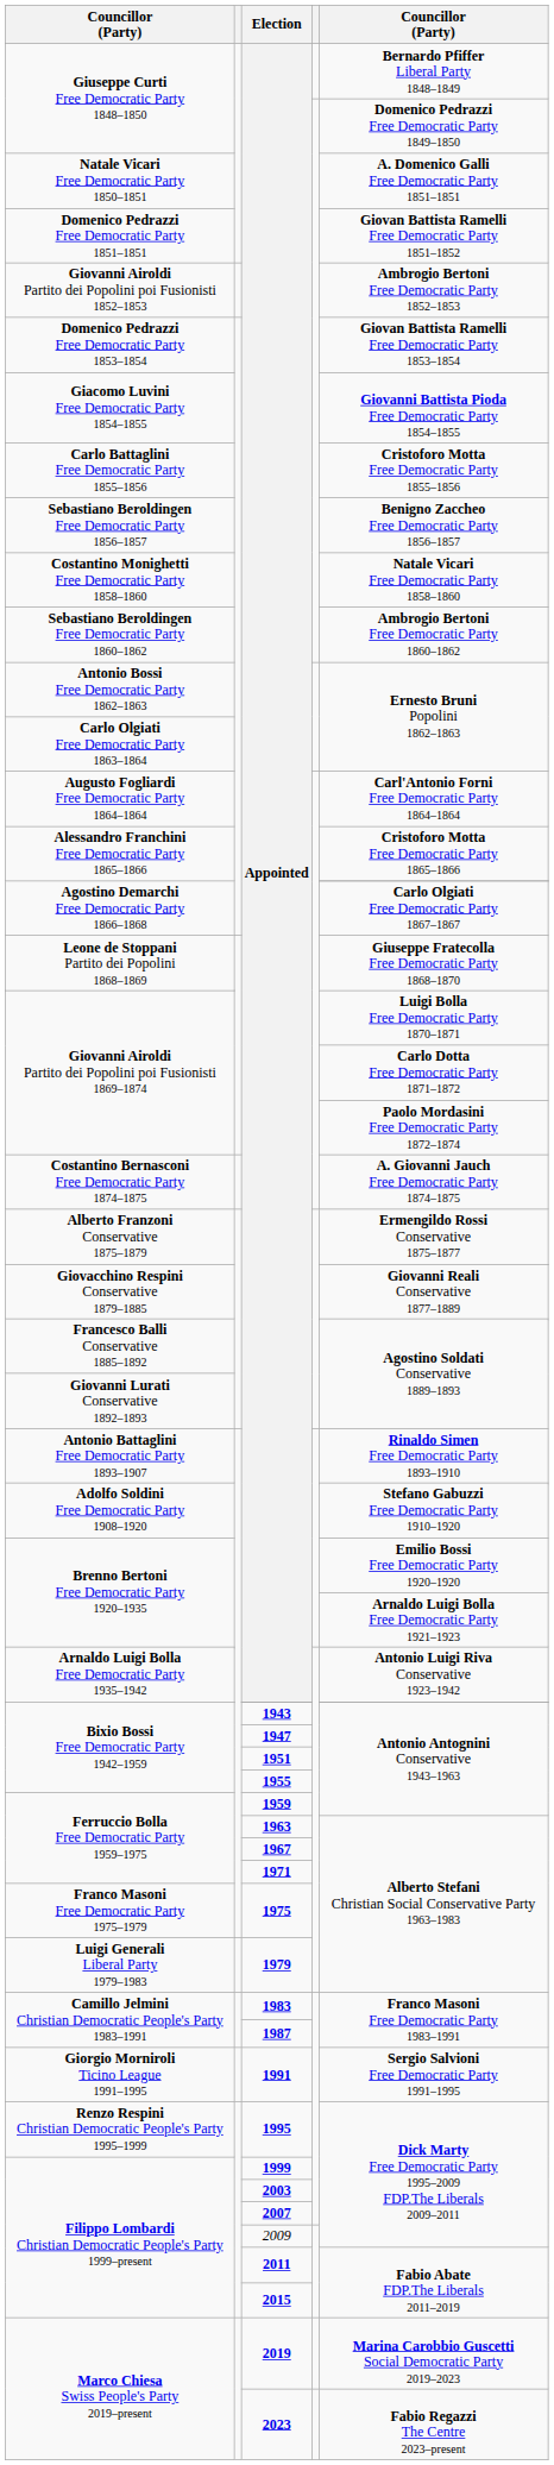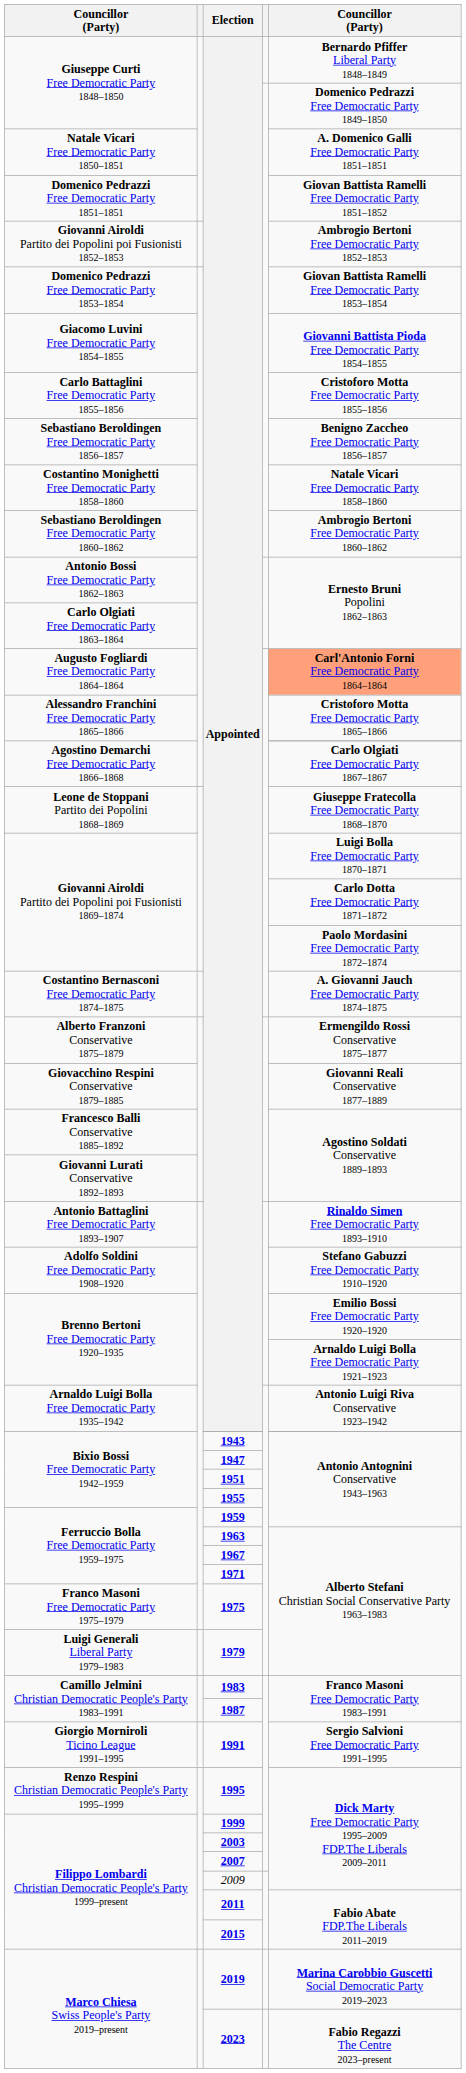Augusto Fogliardi Free Democratic Party 1864–1864 | column 5: no background -> lightsalmon background
